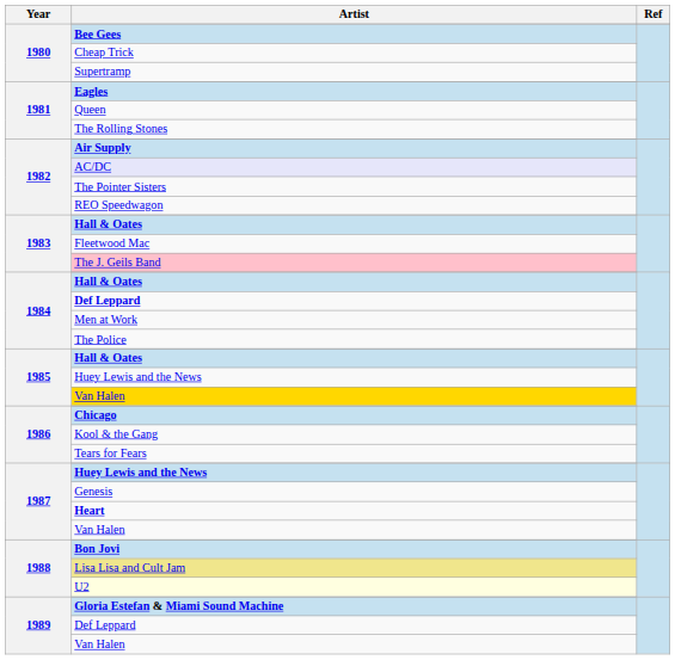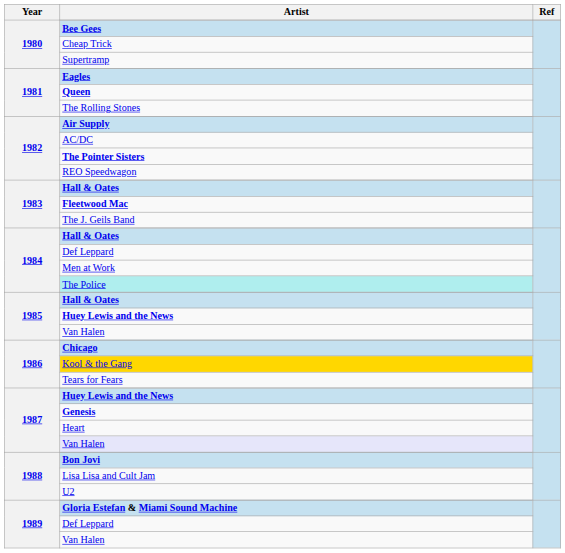Queen | Artist: normal -> bold
AC/DC | Artist: lavender background -> no background
The Pointer Sisters | Artist: normal -> bold
Fleetwood Mac | Artist: normal -> bold
The J. Geils Band | Artist: pink background -> no background
1984 / Def Leppard | Artist: bold -> normal
The Police | Artist: no background -> paleturquoise background
1985 / Huey Lewis and the News | Artist: normal -> bold
1985 / Van Halen | Artist: gold background -> no background
Kool & the Gang | Artist: no background -> gold background
Genesis | Artist: normal -> bold
Heart | Artist: bold -> normal
1987 / Van Halen | Artist: no background -> lavender background
Lisa Lisa and Cult Jam | Artist: khaki background -> no background
U2 | Artist: lightyellow background -> no background
